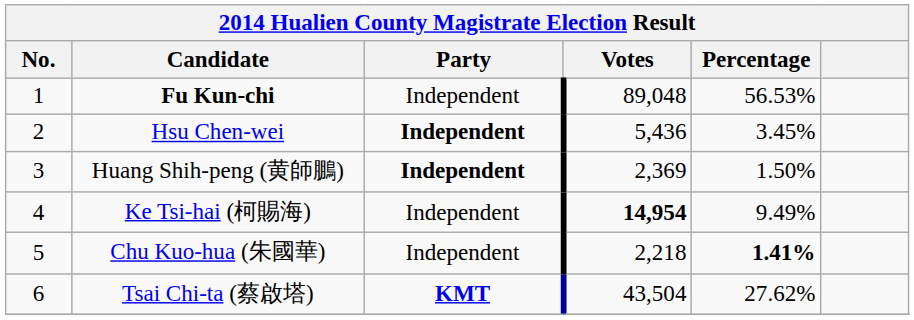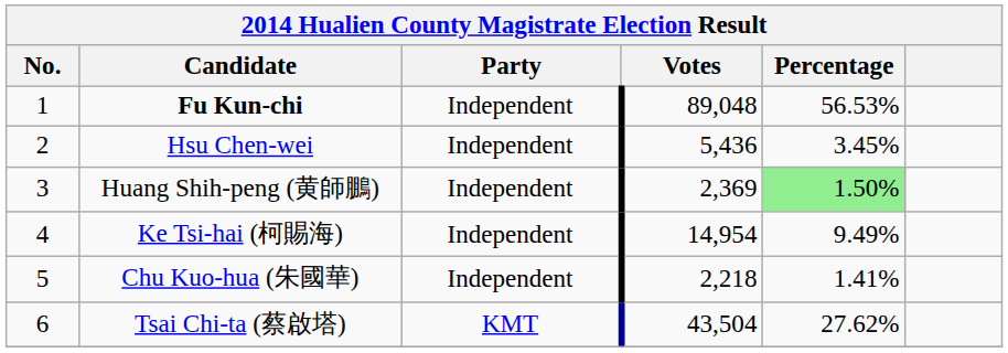Hsu Chen-wei | Party: bold -> normal
Huang Shih-peng (黄師鵬) | Party: bold -> normal
Huang Shih-peng (黄師鵬) | Percentage: no background -> lightgreen background
Ke Tsi-hai (柯賜海) | Votes: bold -> normal
Chu Kuo-hua (朱國華) | Percentage: bold -> normal
Tsai Chi-ta (蔡啟塔) | Party: bold -> normal
